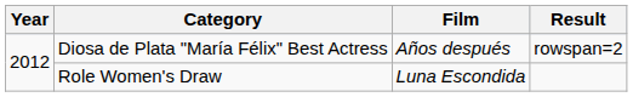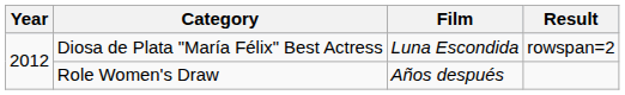Diosa de Plata "María Félix" Best Actress | Film: Años después -> Luna Escondida
Role Women's Draw | Film: Luna Escondida -> Años después
